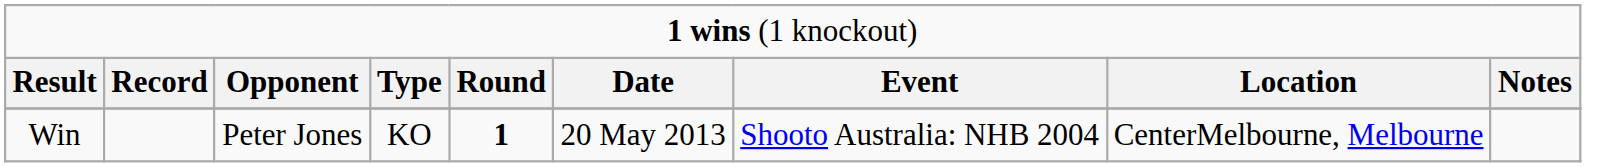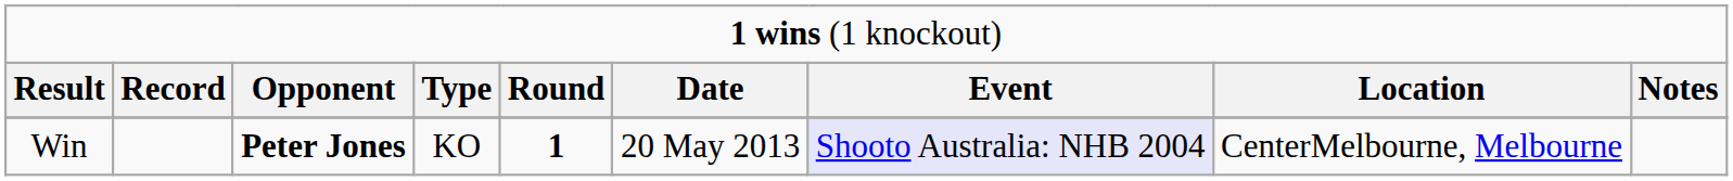Win | column 3: normal -> bold
Win | column 7: no background -> lavender background
